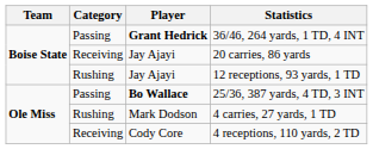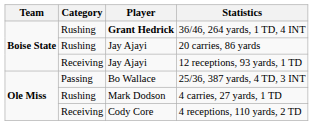36/46, 264 yards, 1 TD, 4 INT | Category: Passing -> Rushing
20 carries, 86 yards | Category: Receiving -> Rushing
12 receptions, 93 yards, 1 TD | Category: Rushing -> Receiving
25/36, 387 yards, 4 TD, 3 INT | Player: bold -> normal
